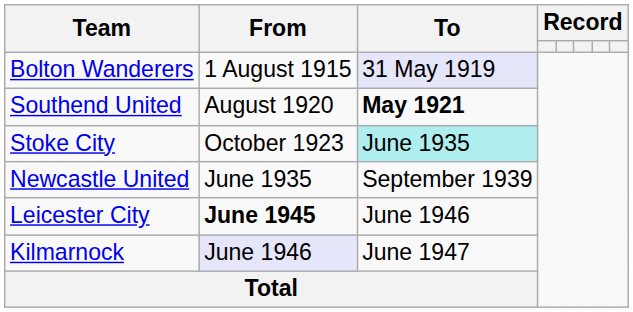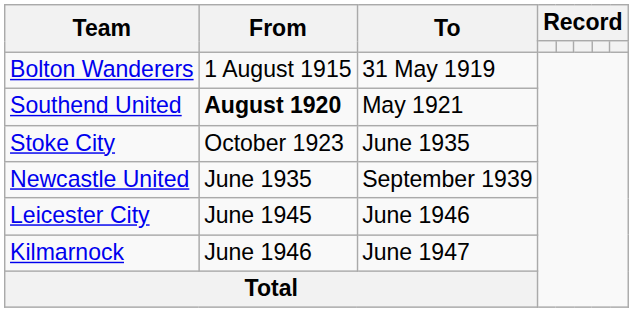Bolton Wanderers | To: lavender background -> no background
Southend United | From: normal -> bold
Southend United | To: bold -> normal
Stoke City | To: paleturquoise background -> no background
Leicester City | From: bold -> normal
Kilmarnock | From: lavender background -> no background
